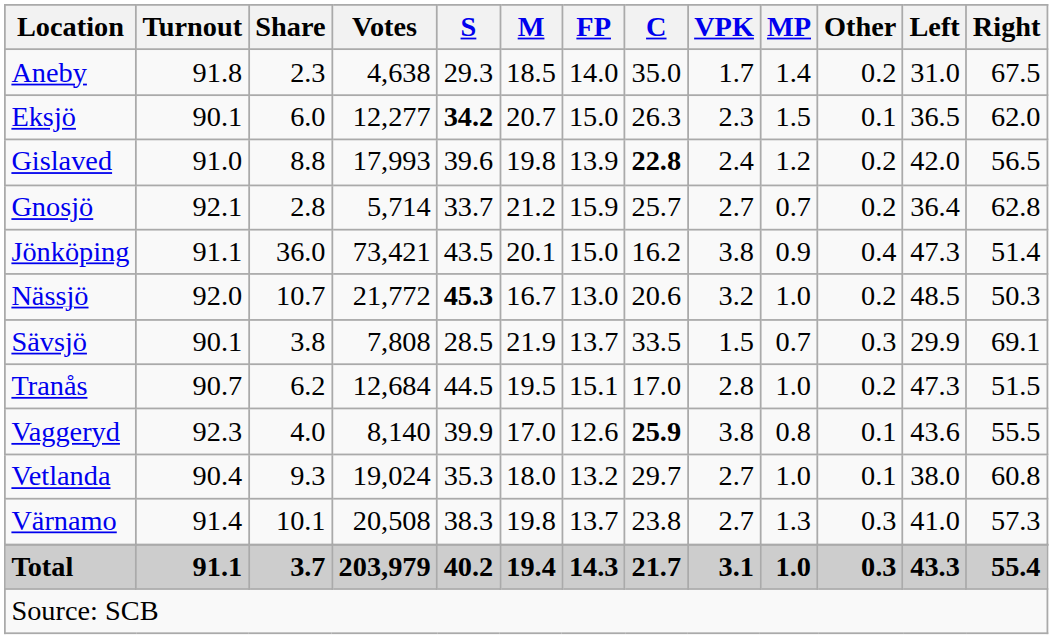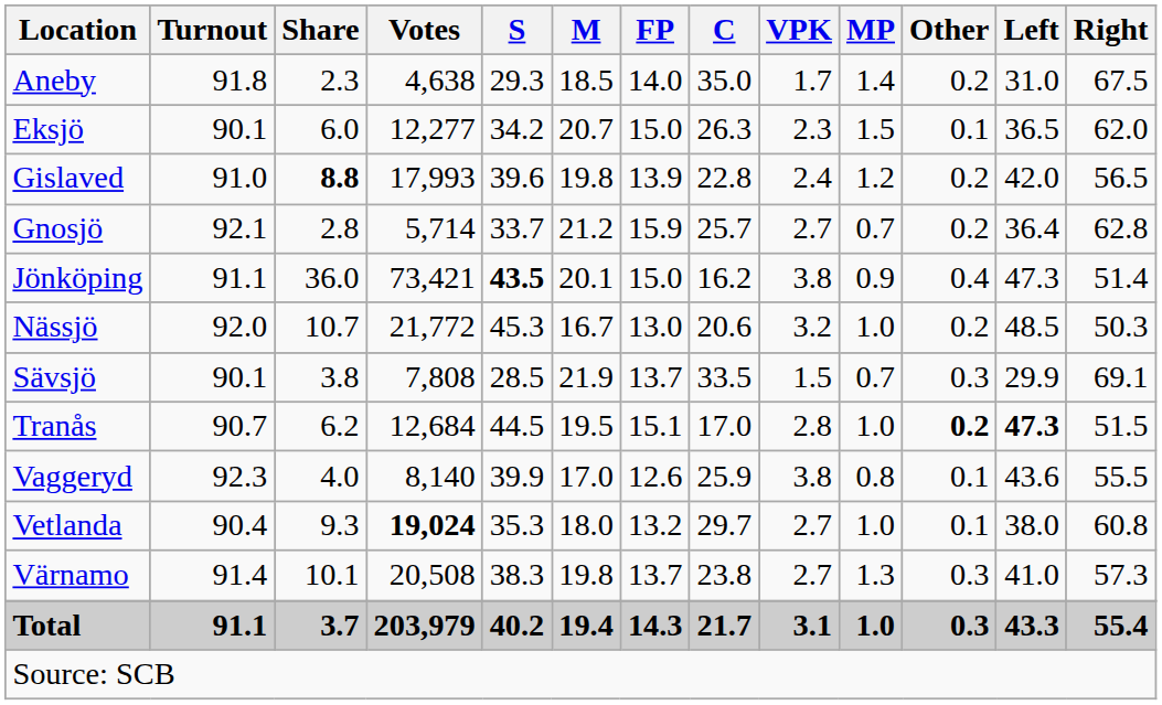Eksjö | S: bold -> normal
Gislaved | Share: normal -> bold
Gislaved | C: bold -> normal
Jönköping | S: normal -> bold
Nässjö | S: bold -> normal
Tranås | Other: normal -> bold
Tranås | Left: normal -> bold
Vaggeryd | C: bold -> normal
Vetlanda | Votes: normal -> bold
